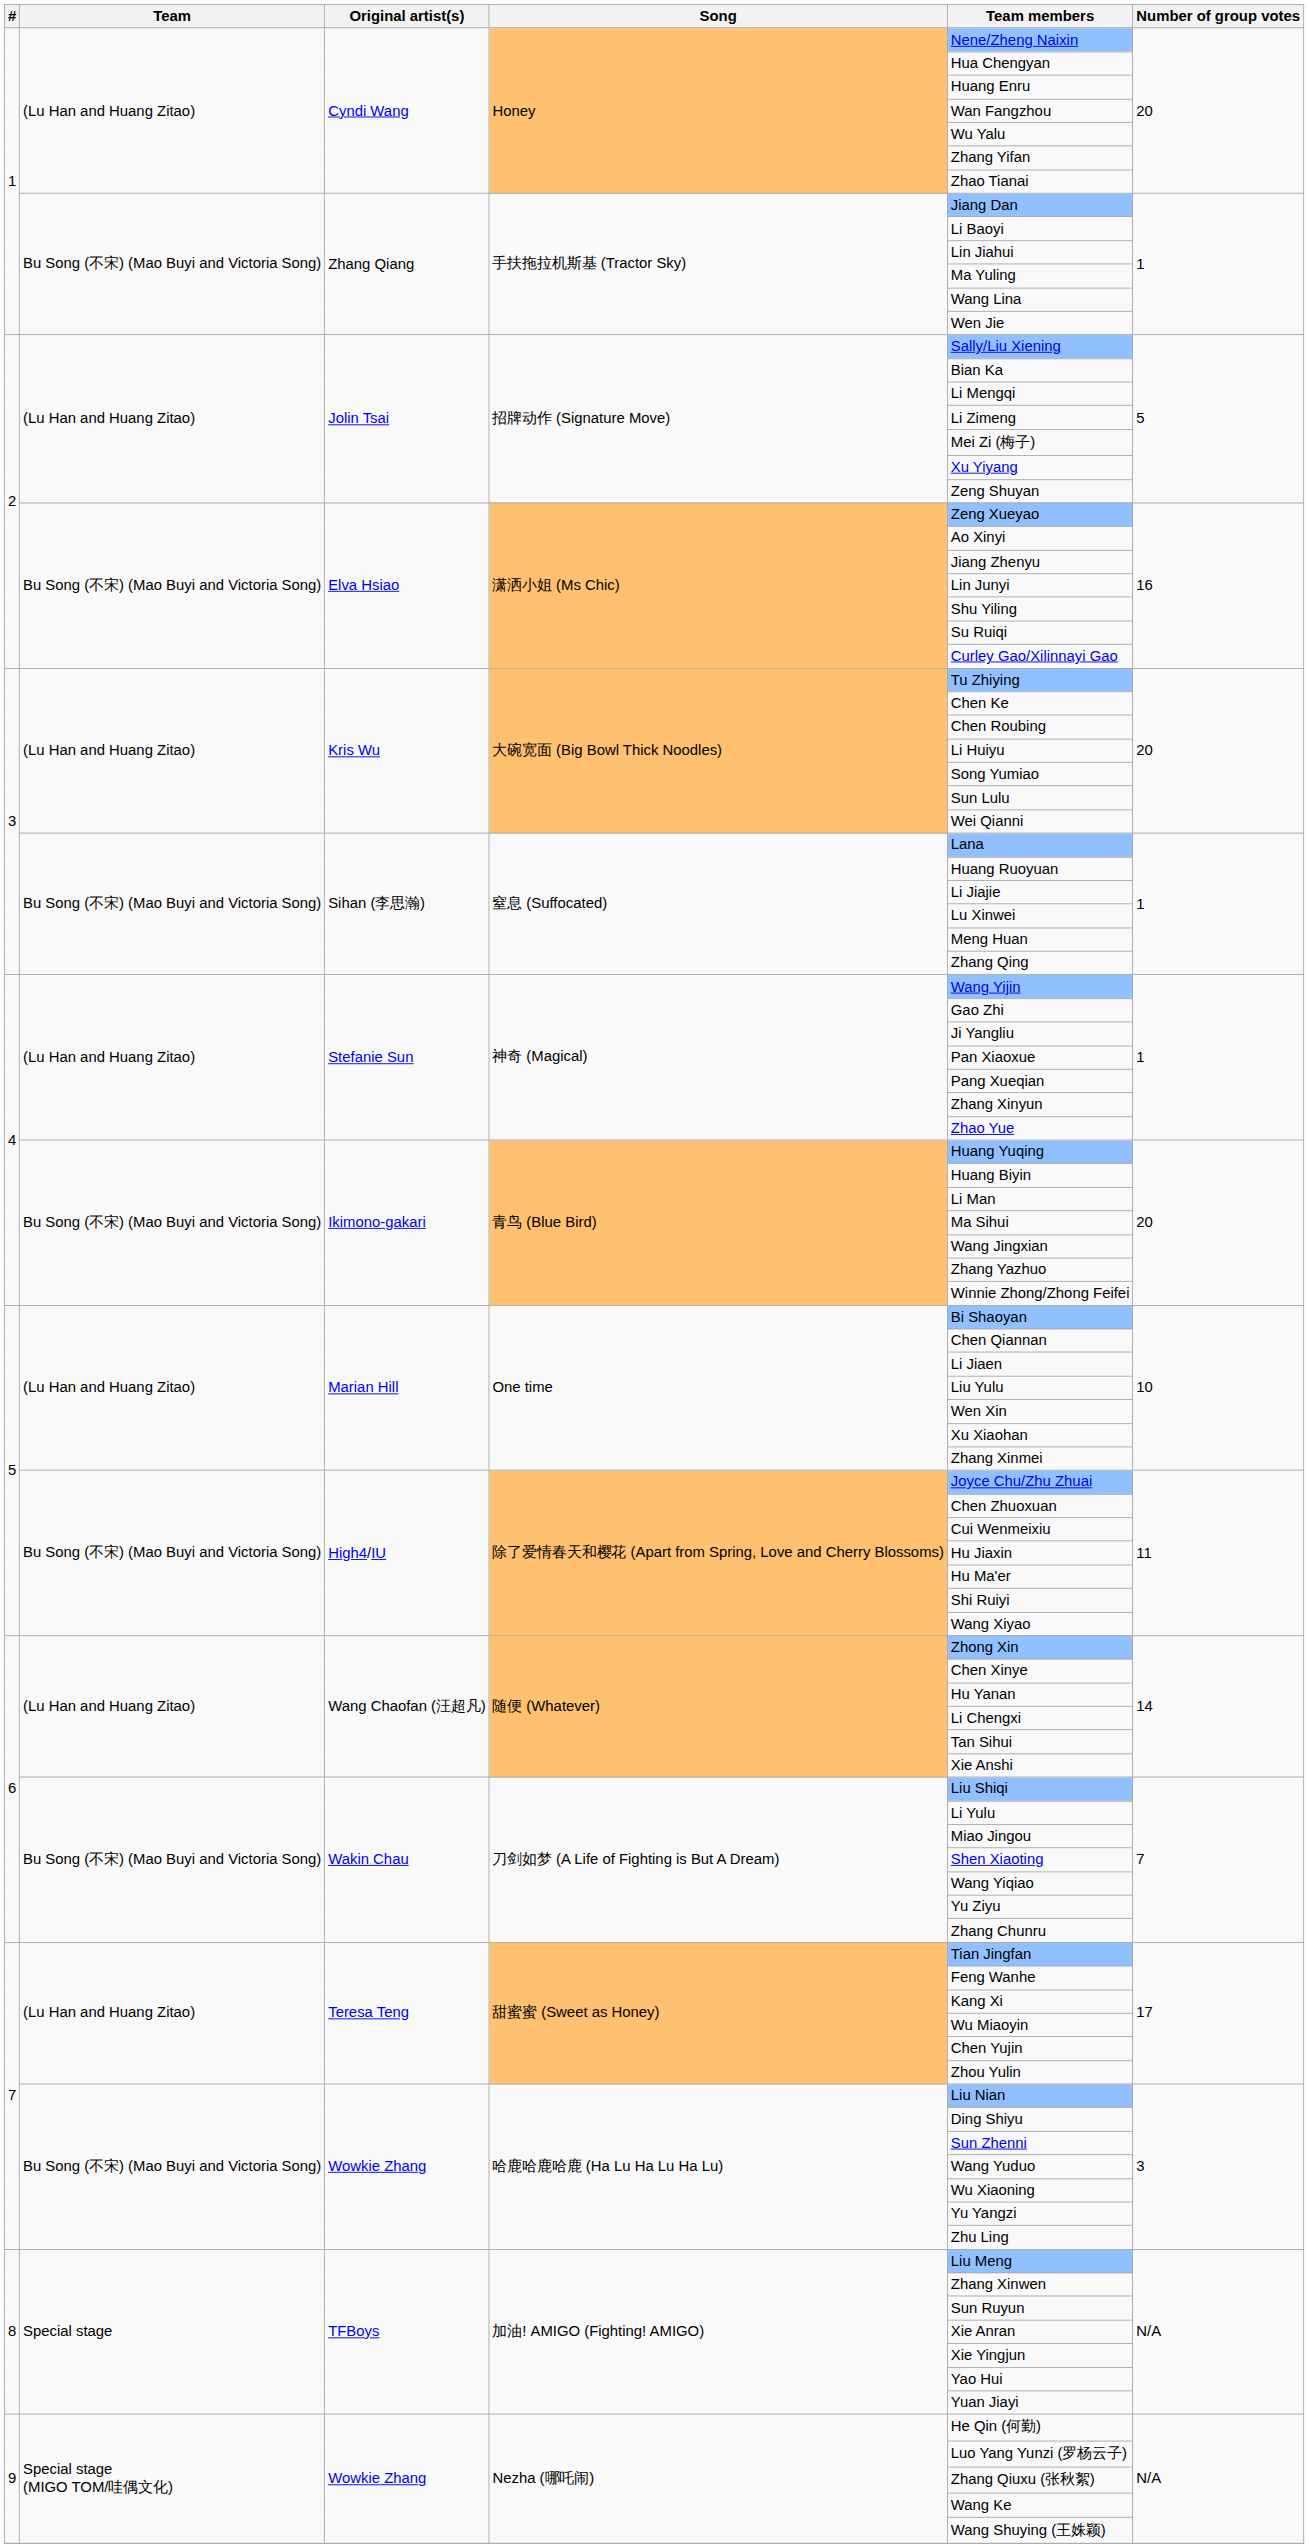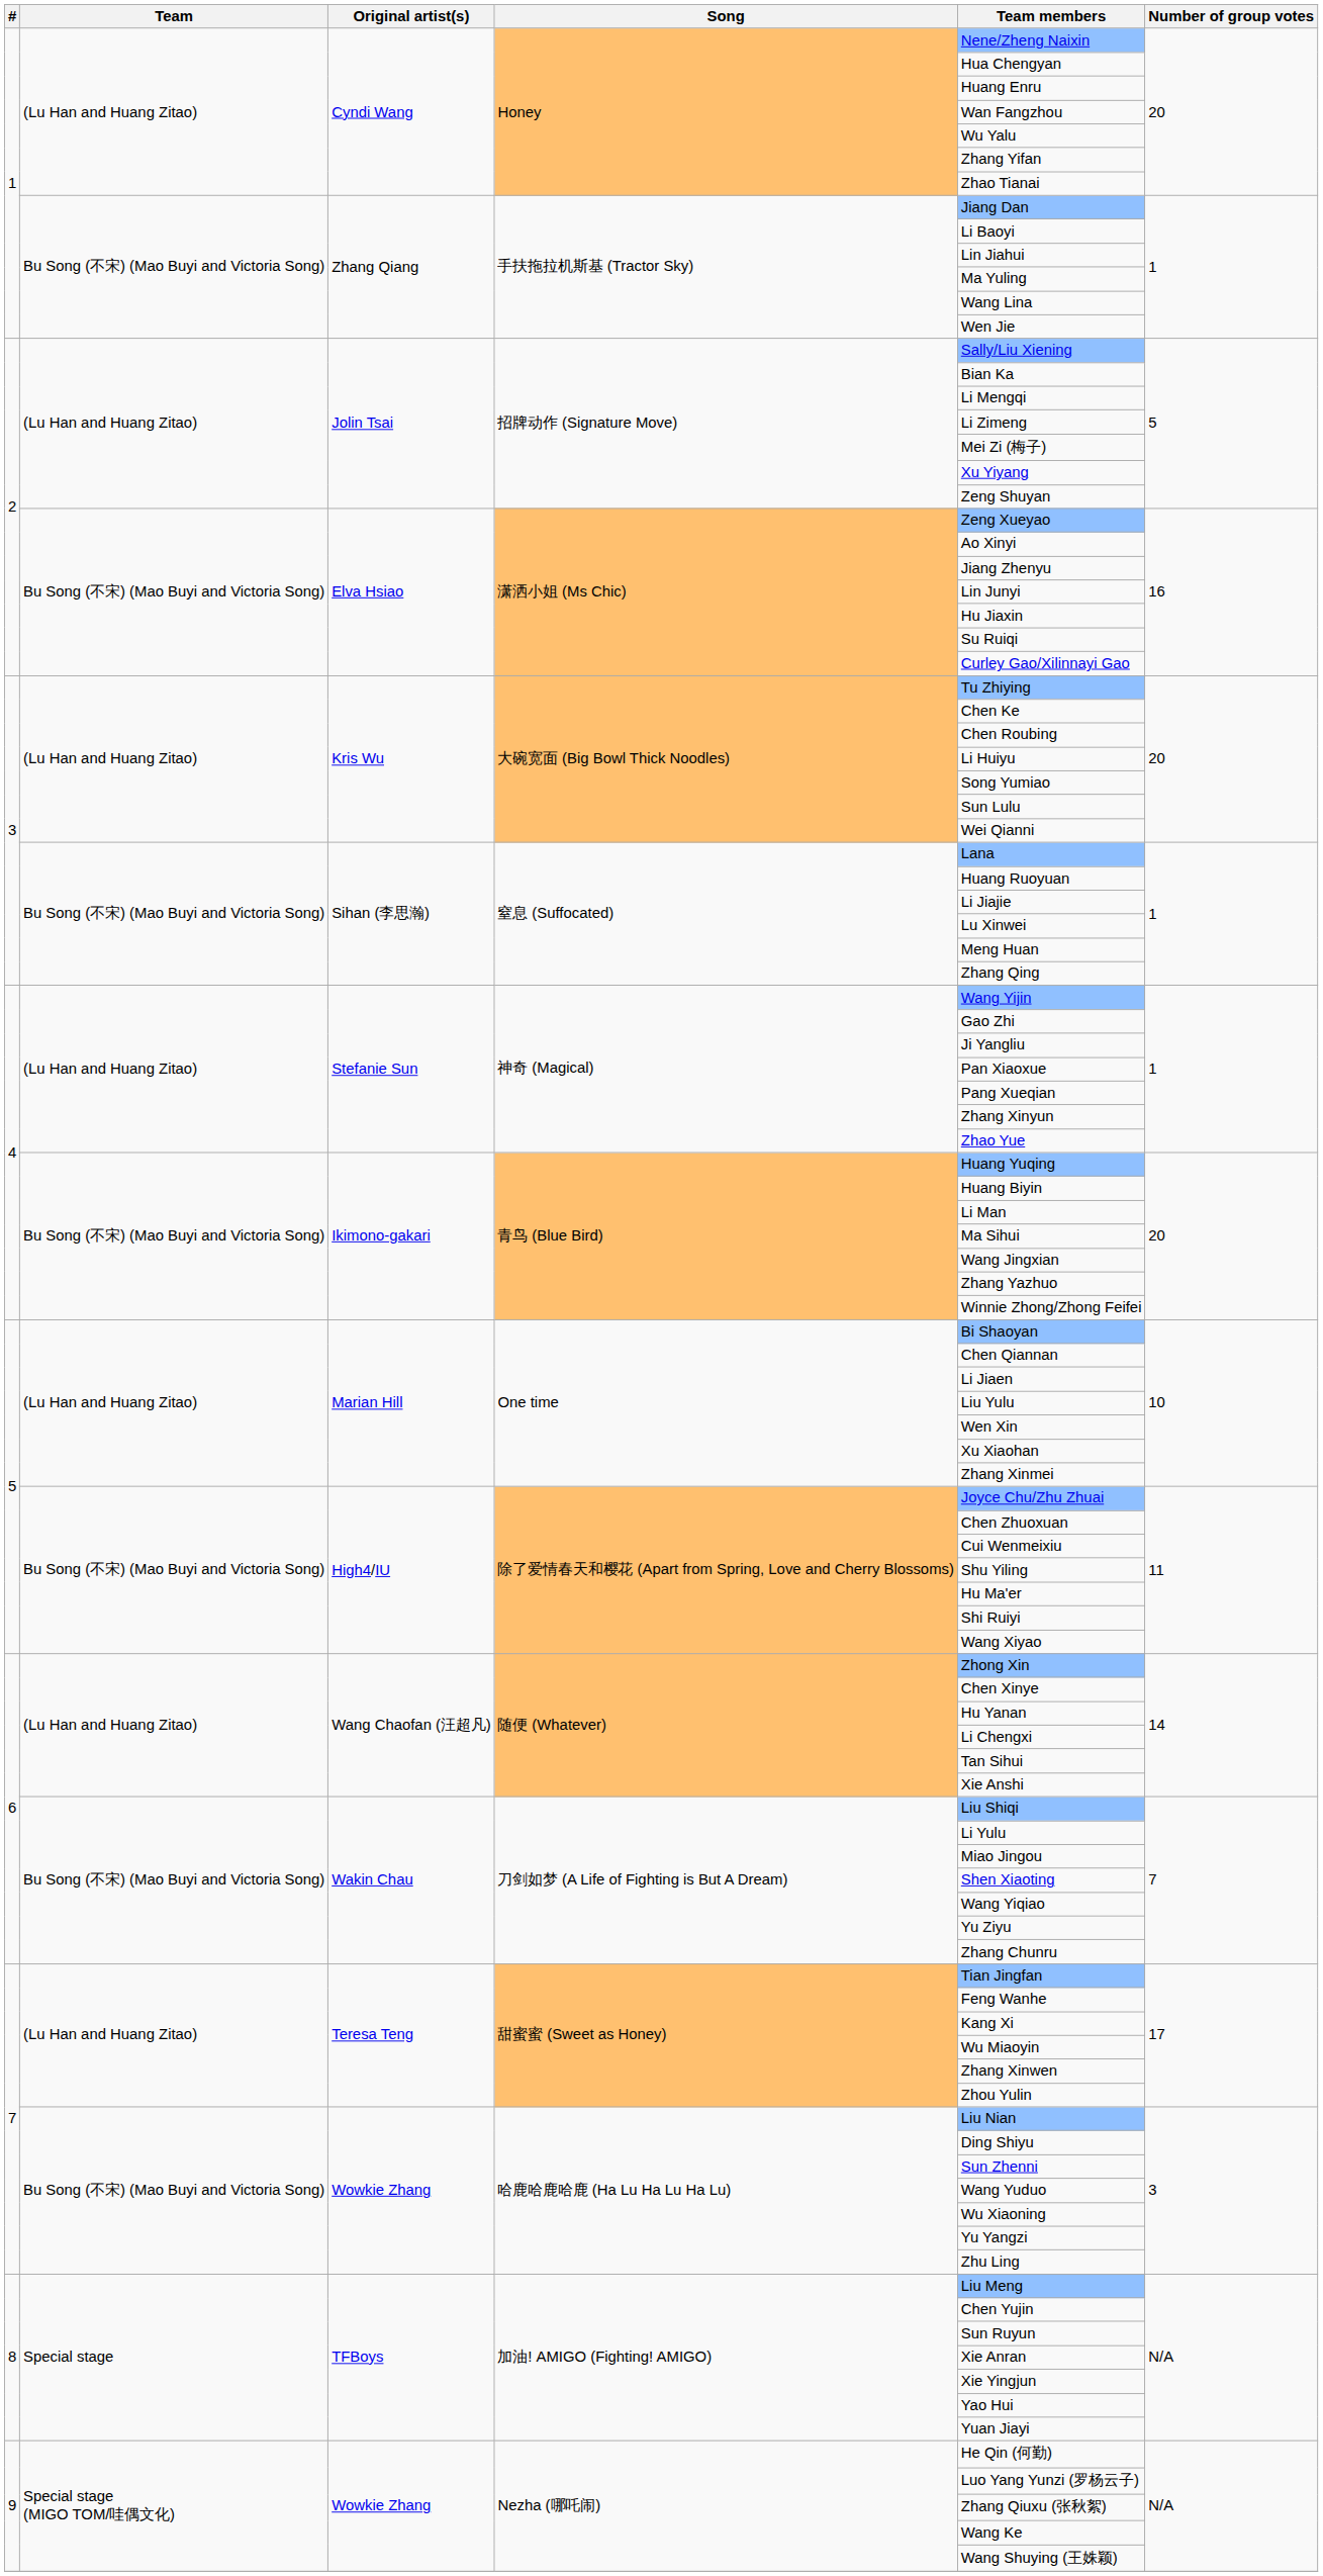row 26 | Team members: Shu Yiling -> Hu Jiaxin
row 66 | Team members: Hu Jiaxin -> Shu Yiling
row 87 | Team members: Chen Yujin -> Zhang Xinwen
row 97 | Team members: Zhang Xinwen -> Chen Yujin
